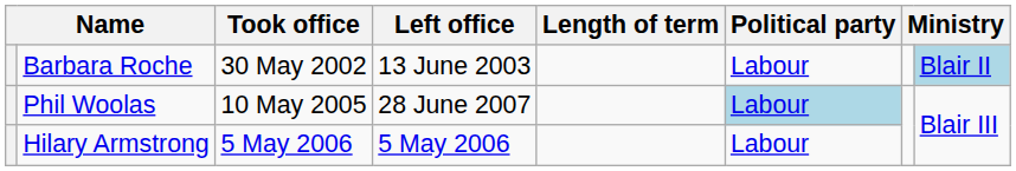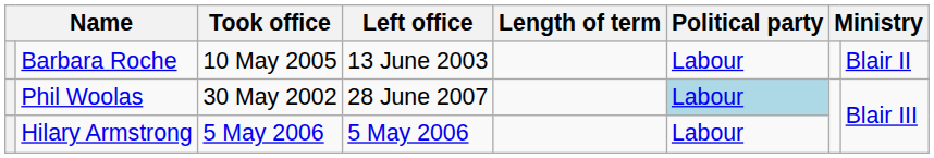Barbara Roche | Took office: 30 May 2002 -> 10 May 2005
Barbara Roche | column 8: lightblue background -> no background
Phil Woolas | Took office: 10 May 2005 -> 30 May 2002
